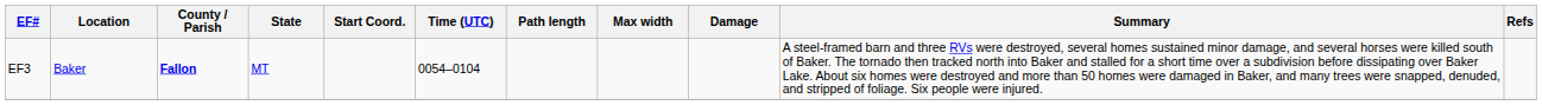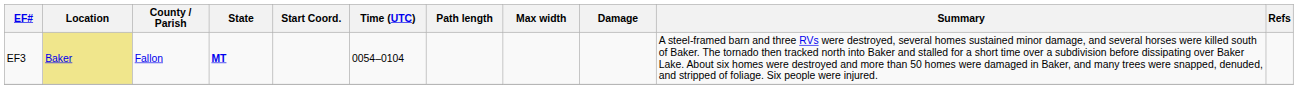EF3 | Location: no background -> khaki background
EF3 | County / Parish: bold -> normal
EF3 | State: normal -> bold
